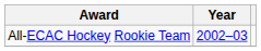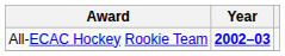row 2 | Year: normal -> bold
